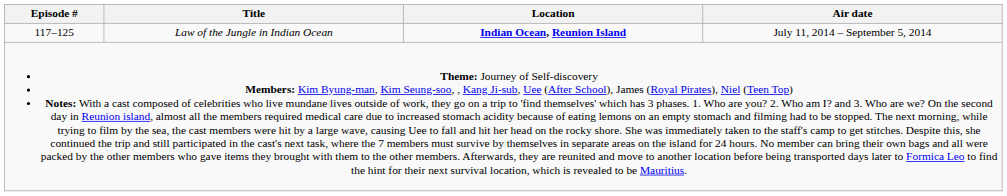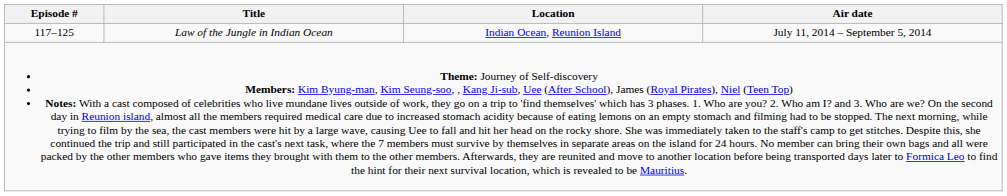117–125 | Location: bold -> normal
